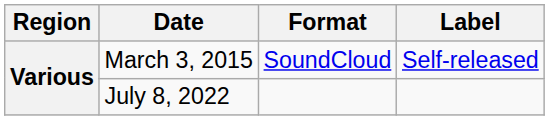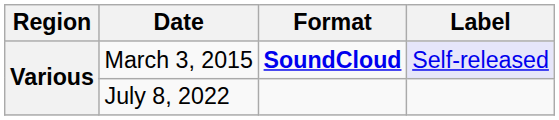March 3, 2015 | Format: normal -> bold
March 3, 2015 | Label: no background -> lavender background
